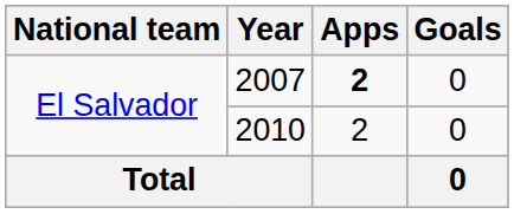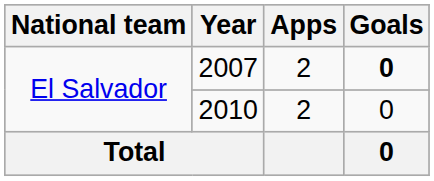2007 | Apps: bold -> normal
2007 | Goals: normal -> bold
